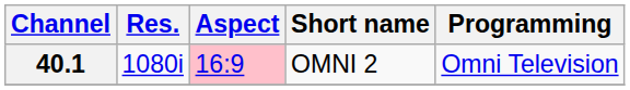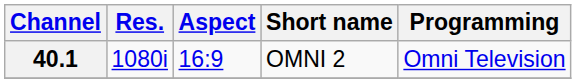40.1 | Aspect: pink background -> no background
